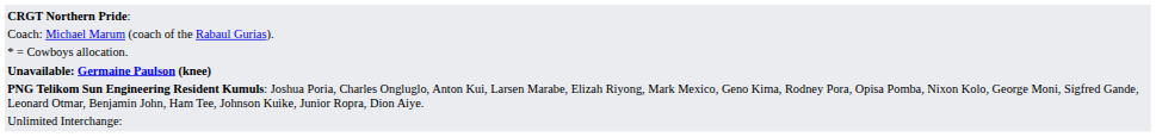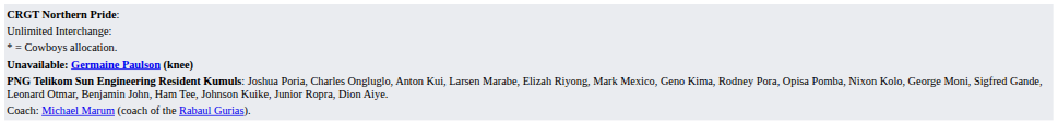row 2 | column 1: Coach: Michael Marum (coach of the Rabaul Gurias). -> Unlimited Interchange:
row 6 | column 1: Unlimited Interchange: -> Coach: Michael Marum (coach of the Rabaul Gurias).
